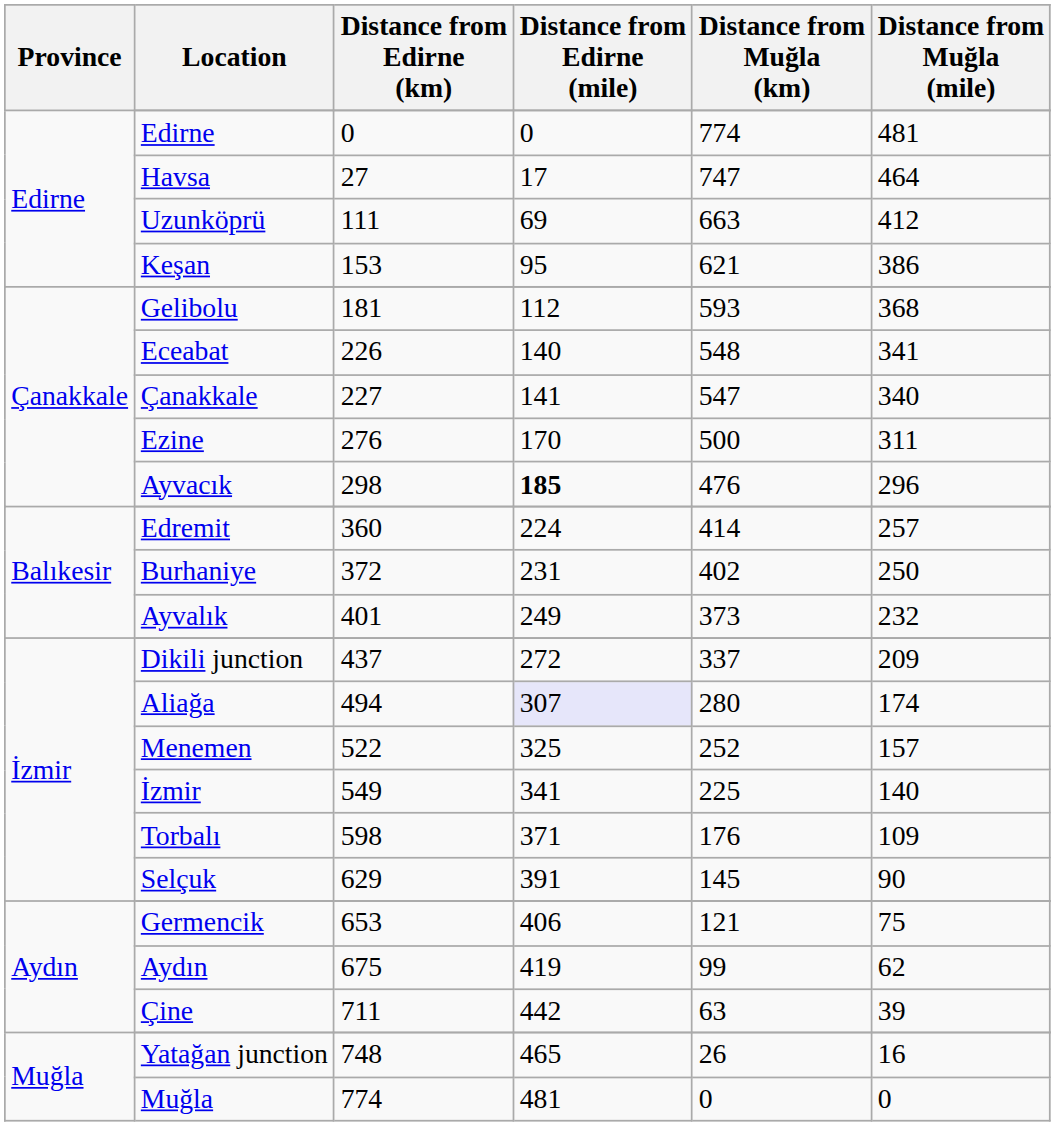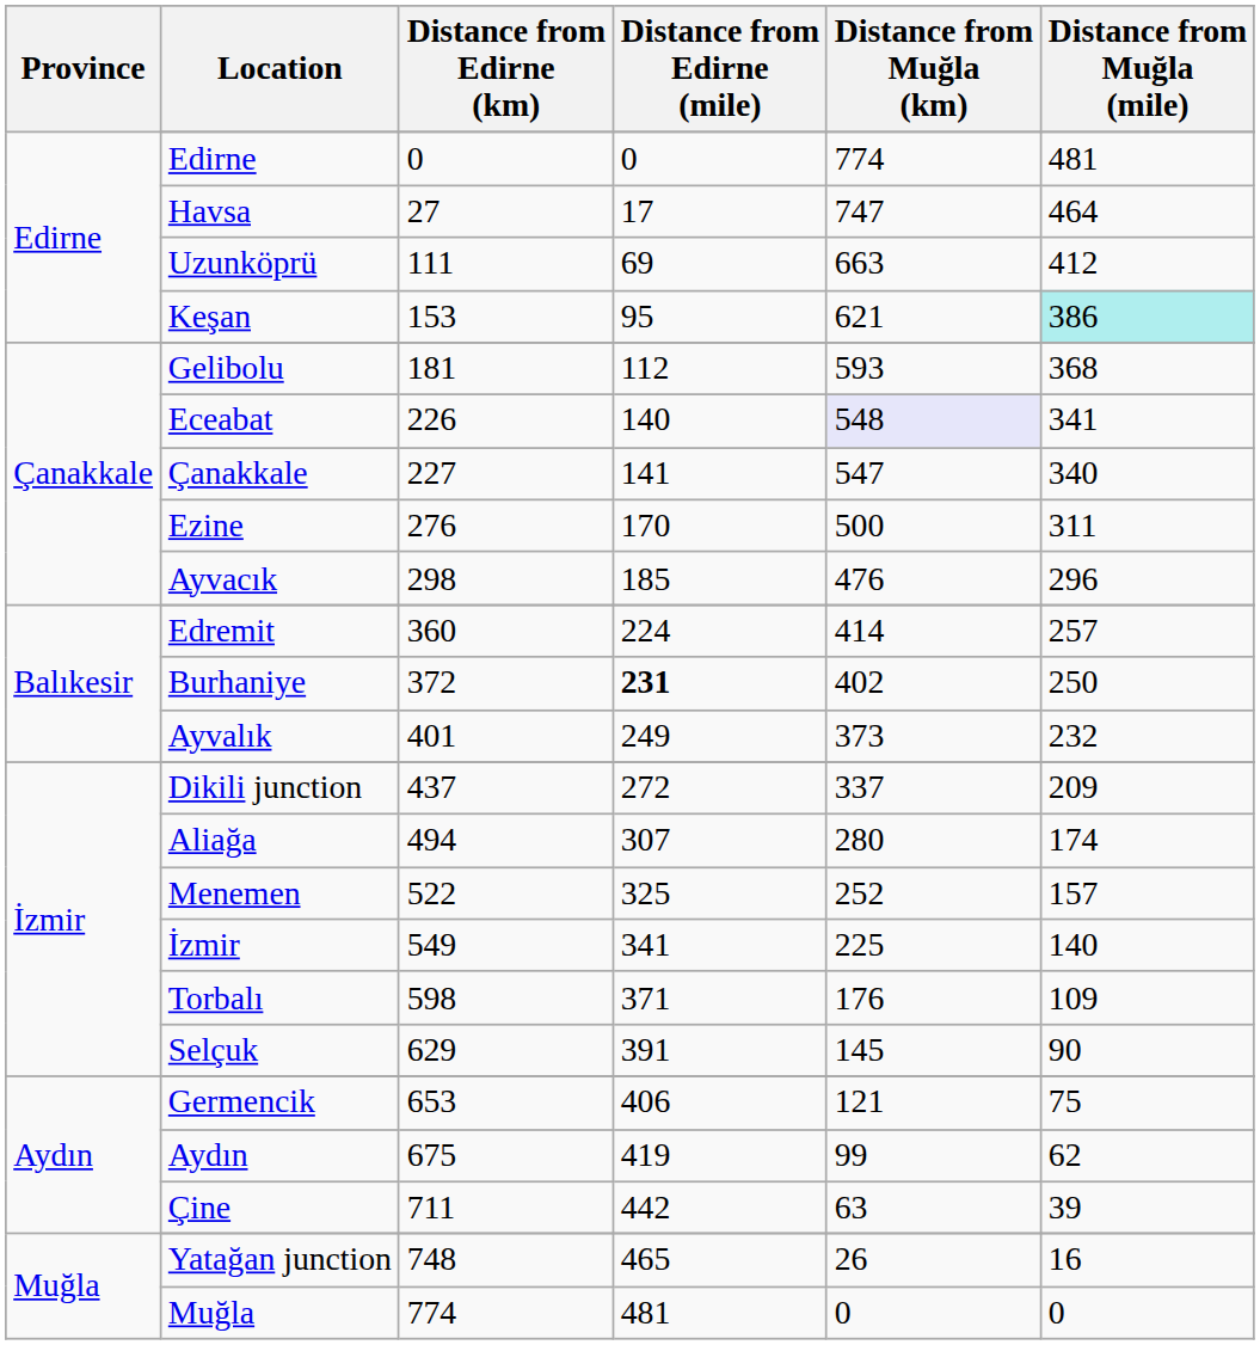Keşan | Distance from Muğla (mile): no background -> paleturquoise background
Eceabat | Distance from Muğla (km): no background -> lavender background
Ayvacık | Distance from Edirne (mile): bold -> normal
Burhaniye | Distance from Edirne (mile): normal -> bold
Aliağa | Distance from Edirne (mile): lavender background -> no background
